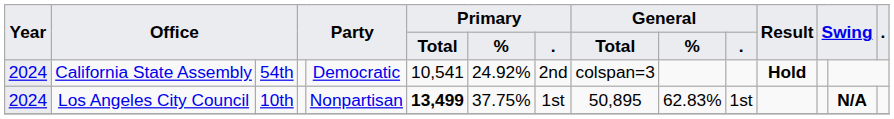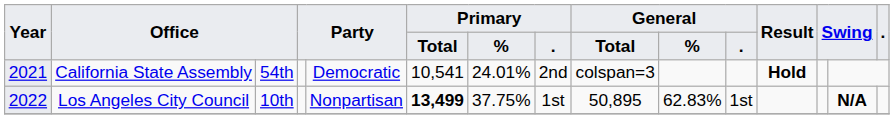California State Assembly | Year: 2024 -> 2021
California State Assembly | Primary / %: 24.92% -> 24.01%
Los Angeles City Council | Year: 2024 -> 2022
